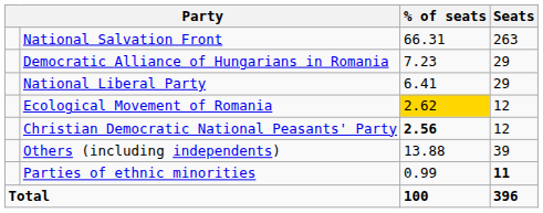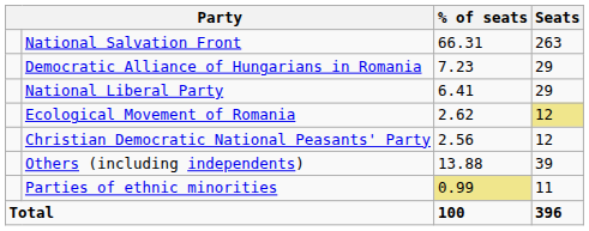Ecological Movement of Romania | % of seats: gold background -> no background
Ecological Movement of Romania | Seats: no background -> khaki background
Christian Democratic National Peasants' Party | % of seats: bold -> normal
Parties of ethnic minorities | % of seats: no background -> khaki background
Parties of ethnic minorities | Seats: bold -> normal
